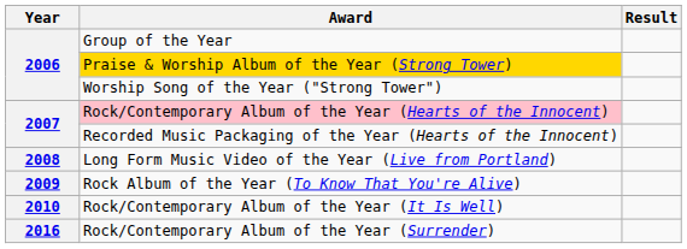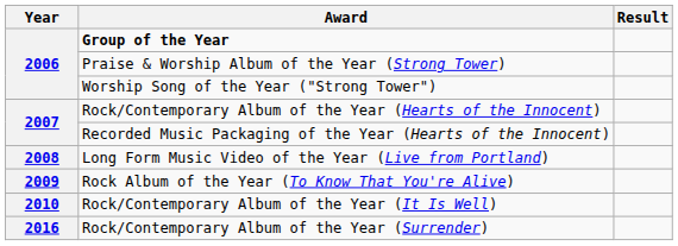Group of the Year | Award: normal -> bold
Praise & Worship Album of the Year (Strong Tower) | Award: gold background -> no background
Rock/Contemporary Album of the Year (Hearts of the Innocent) | Award: pink background -> no background
